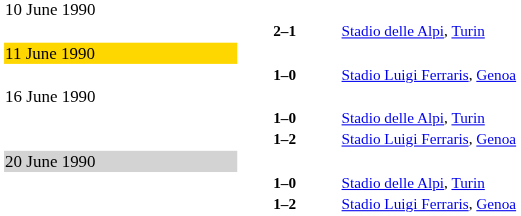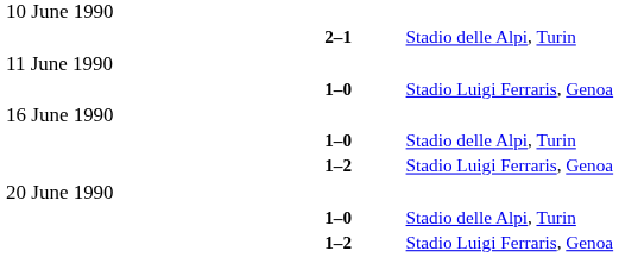11 June 1990 | column 1: gold background -> no background
20 June 1990 | column 1: lightgrey background -> no background
